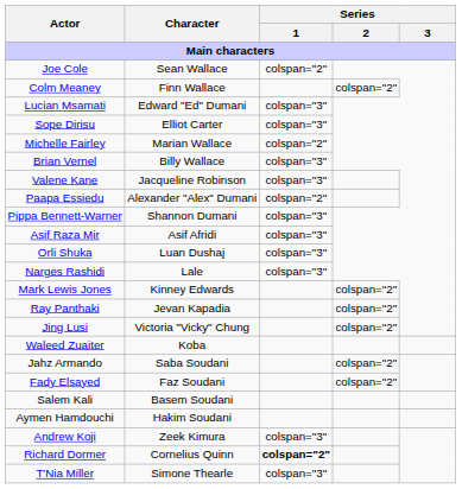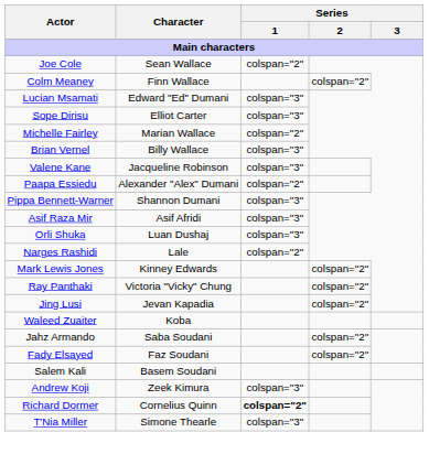Narges Rashidi | Series / 1: colspan="3" -> colspan="2"
Ray Panthaki | Character: Jevan Kapadia -> Victoria "Vicky" Chung
Jing Lusi | Character: Victoria "Vicky" Chung -> Jevan Kapadia
- row: Aymen Hamdouchi | Hakim Soudani
